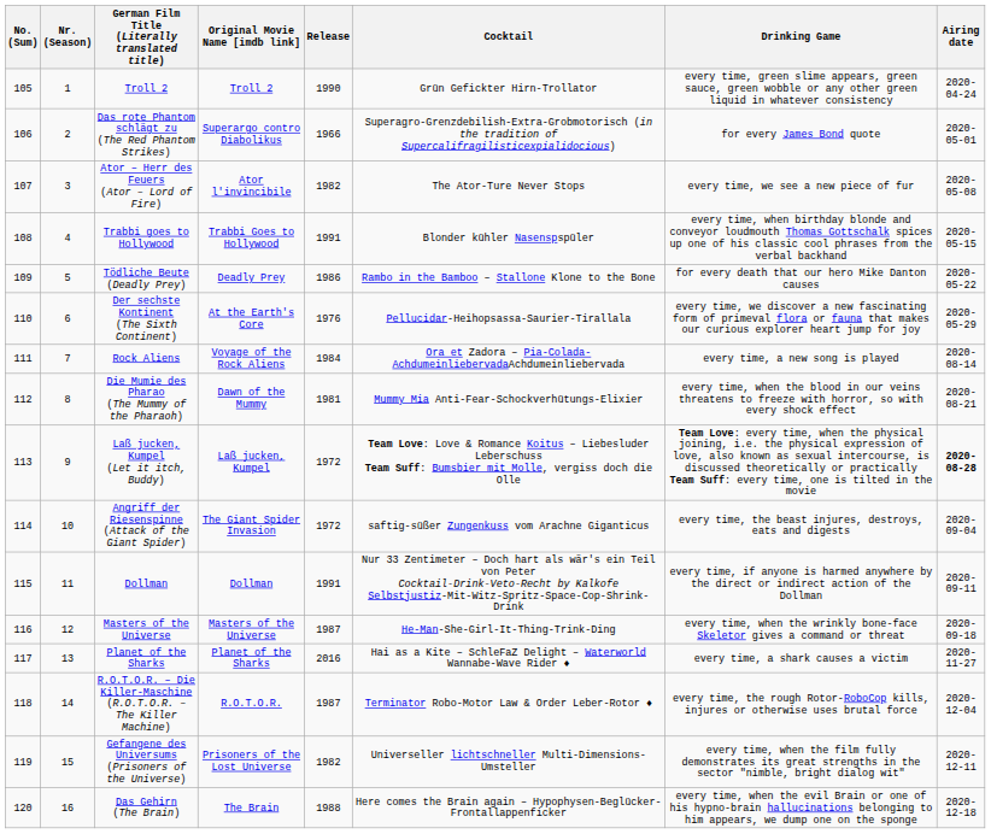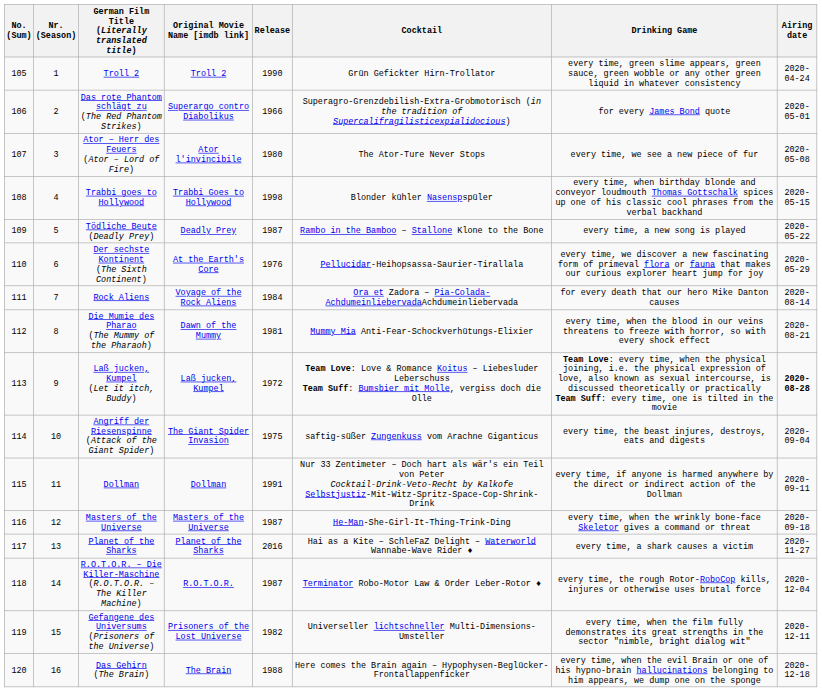Ator – Herr des Feuers (Ator – Lord of Fire) | Release: 1982 -> 1980
Trabbi goes to Hollywood | Release: 1991 -> 1998
Tödliche Beute (Deadly Prey) | Release: 1986 -> 1987
Tödliche Beute (Deadly Prey) | Drinking Game: for every death that our hero Mike Danton causes -> every time, a new song is played
Rock Aliens | Drinking Game: every time, a new song is played -> for every death that our hero Mike Danton causes
Angriff der Riesenspinne (Attack of the Giant Spider) | Release: 1972 -> 1975
